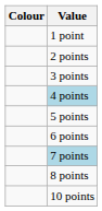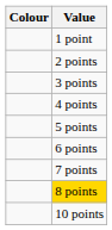4 points | Value: lightblue background -> no background
7 points | Value: lightblue background -> no background
8 points | Value: no background -> gold background
